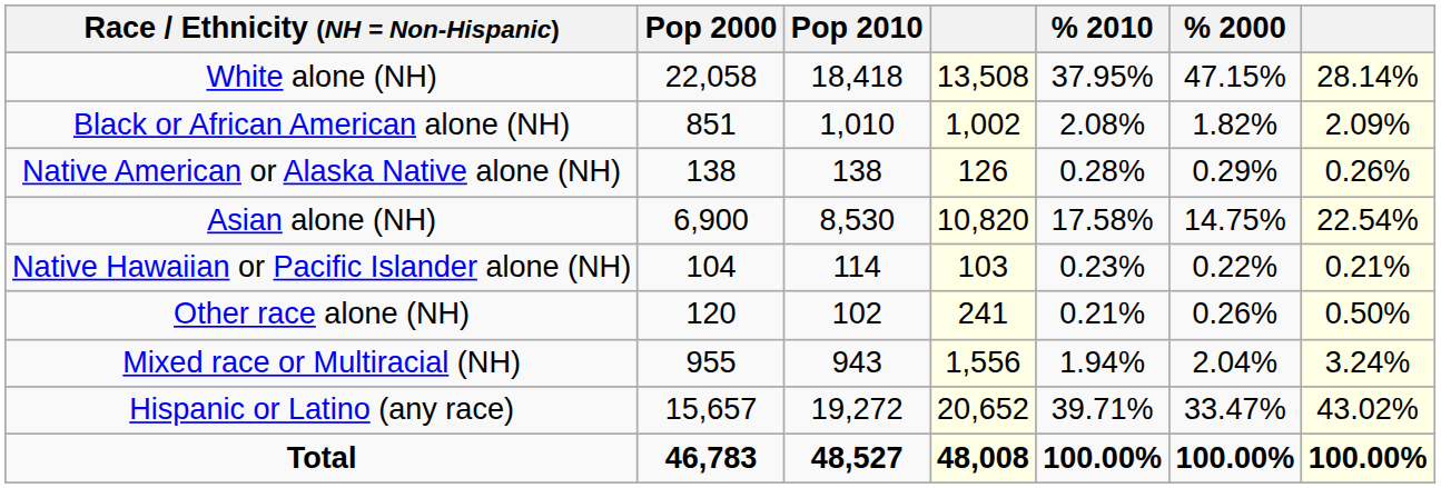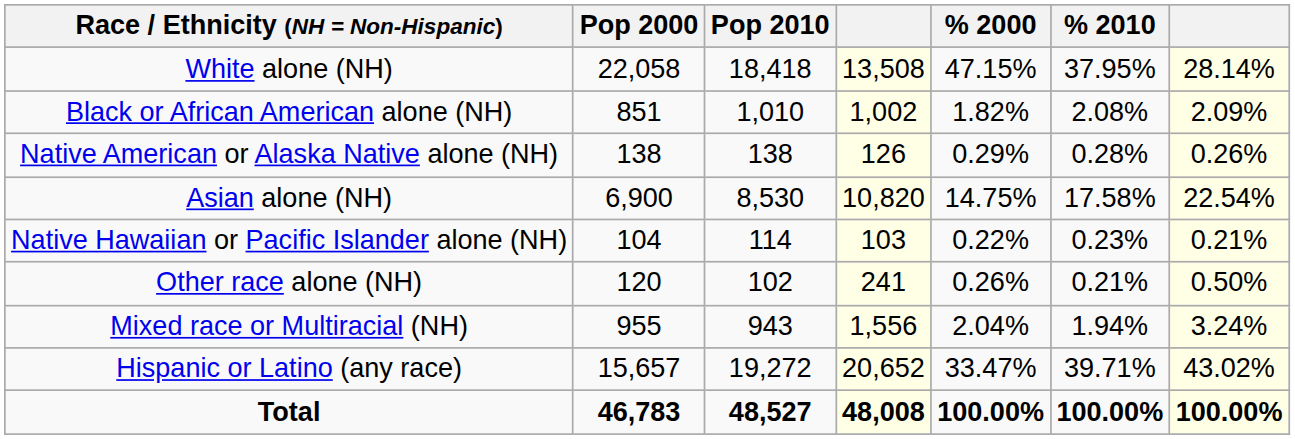columns swapped: % 2000 <-> % 2010
